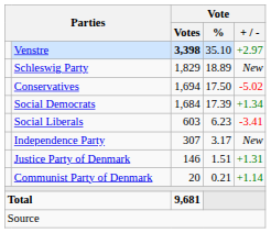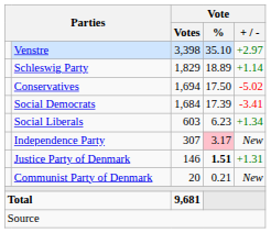Venstre | Vote / Votes: bold -> normal
Schleswig Party | Vote / + / -: New -> +1.14
Social Democrats | Vote / + / -: +1.34 -> -3.41
Social Liberals | Vote / + / -: -3.41 -> +1.34
Independence Party | Vote / %: no background -> pink background
Justice Party of Denmark | Vote / %: normal -> bold
Communist Party of Denmark | Vote / + / -: +1.14 -> New
